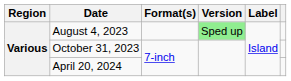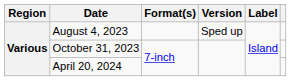August 4, 2023 | Version: lightgreen background -> no background
